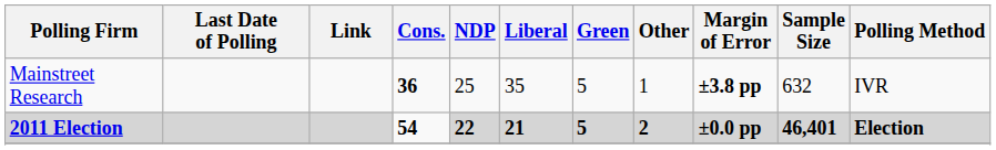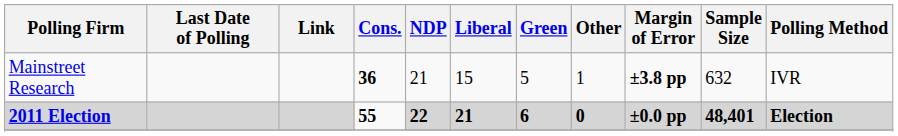Mainstreet Research | NDP: 25 -> 21
Mainstreet Research | Liberal: 35 -> 15
2011 Election | Cons.: 54 -> 55
2011 Election | Green: 5 -> 6
2011 Election | Other: 2 -> 0
2011 Election | Sample Size: 46,401 -> 48,401
